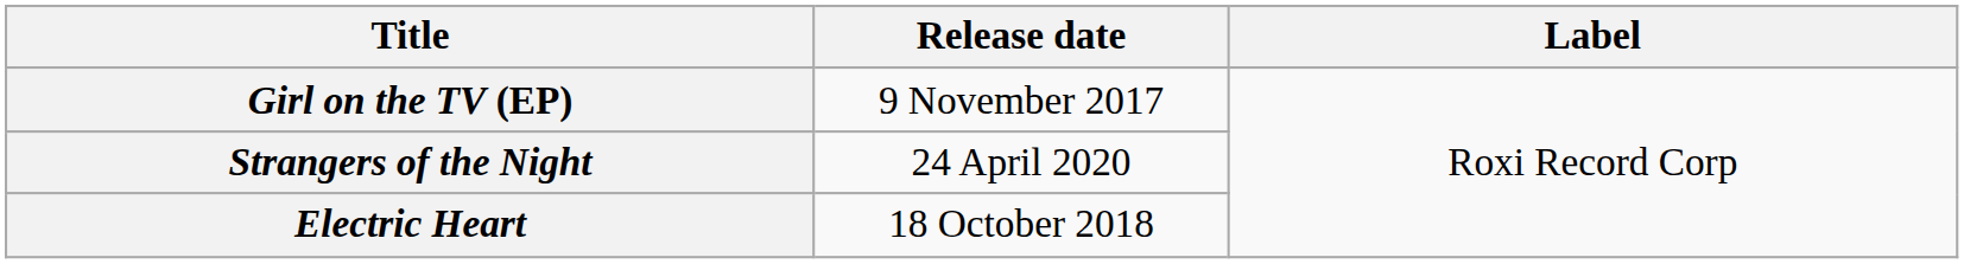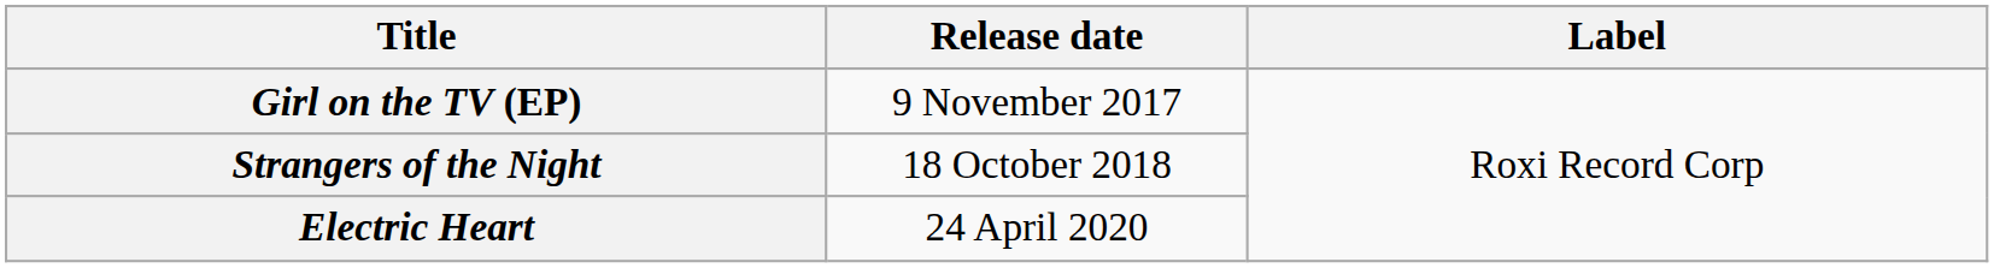Strangers of the Night | Release date: 24 April 2020 -> 18 October 2018
Electric Heart | Release date: 18 October 2018 -> 24 April 2020
